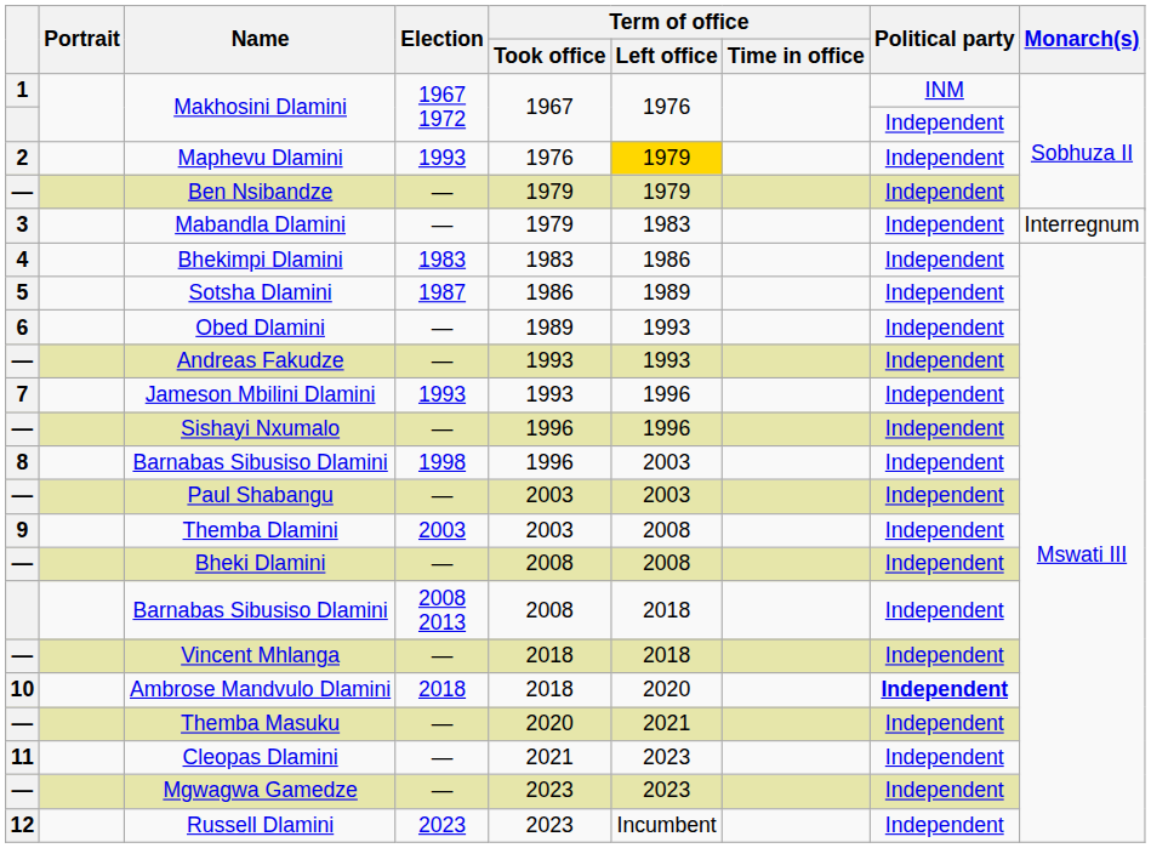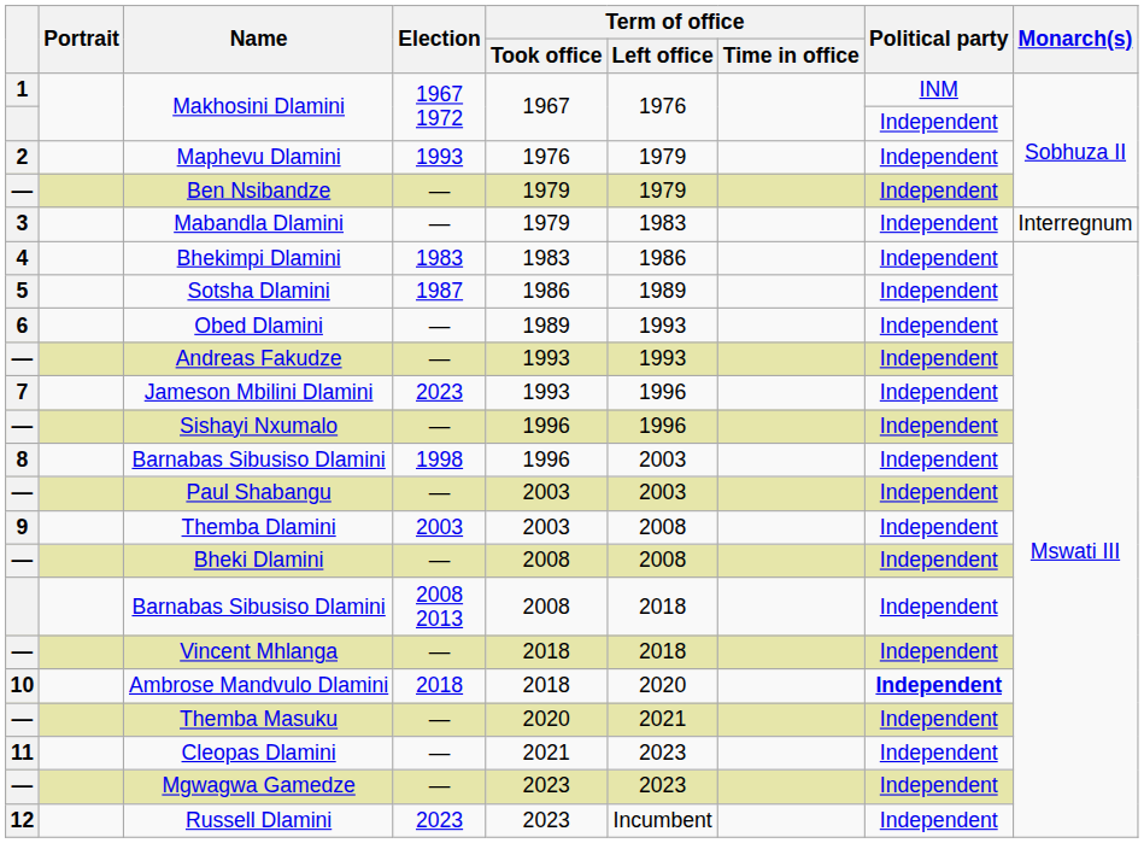Maphevu Dlamini | Term of office / Left office: gold background -> no background
Jameson Mbilini Dlamini | Election: 1993 -> 2023
